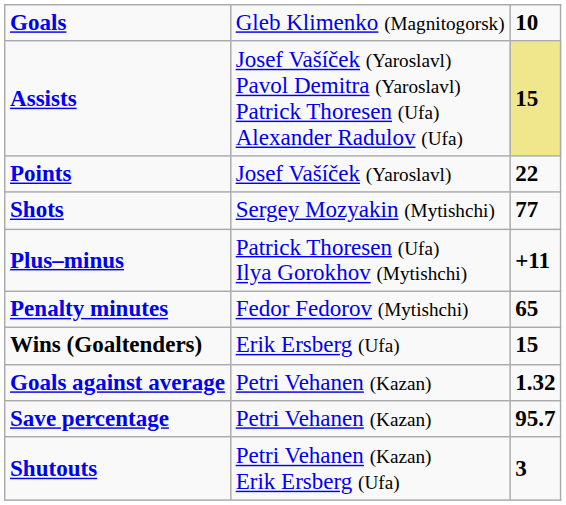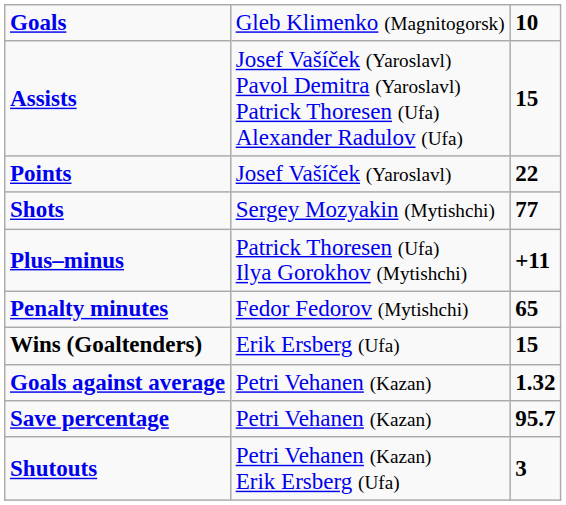Assists | column 3: khaki background -> no background
